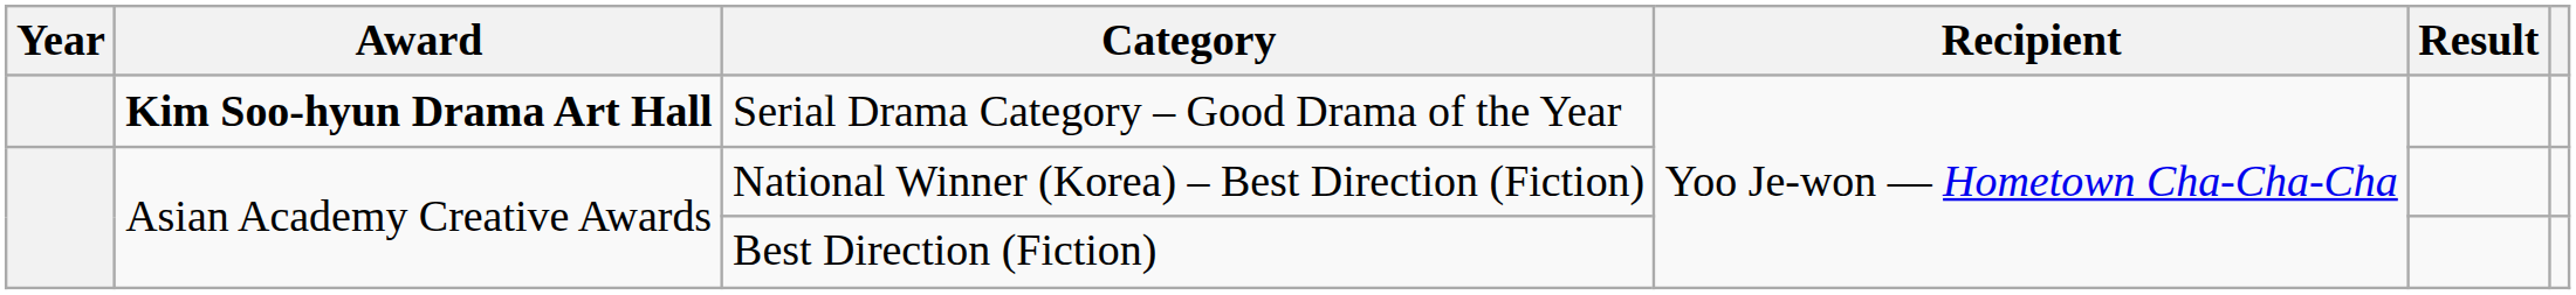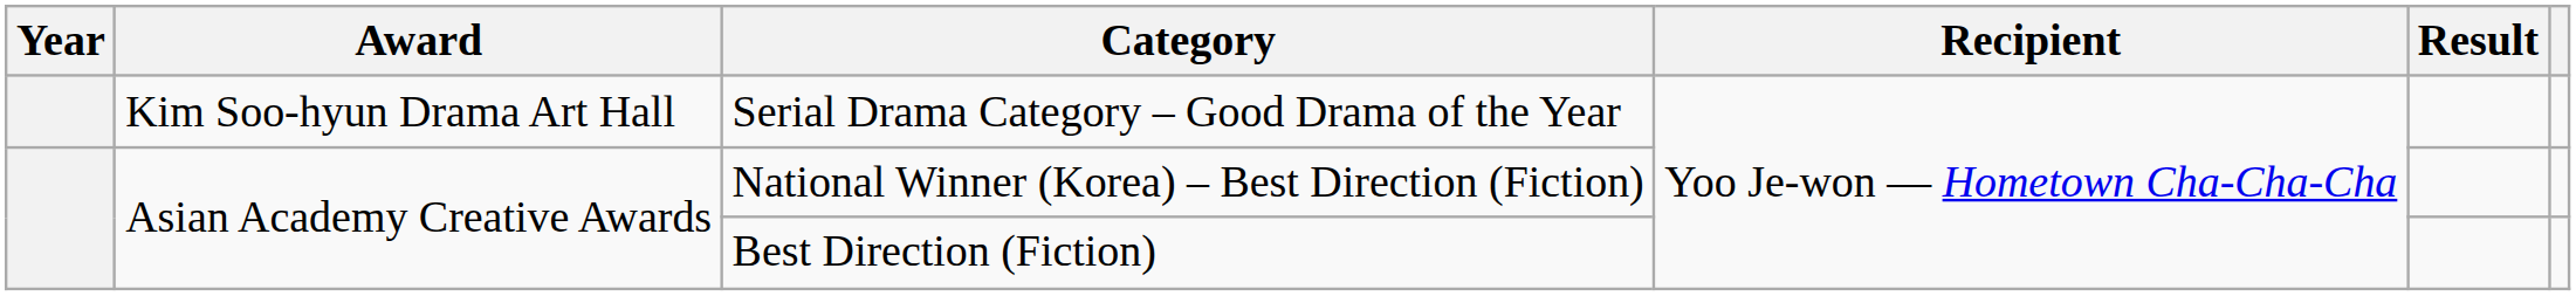Serial Drama Category – Good Drama of the Year | Award: bold -> normal
